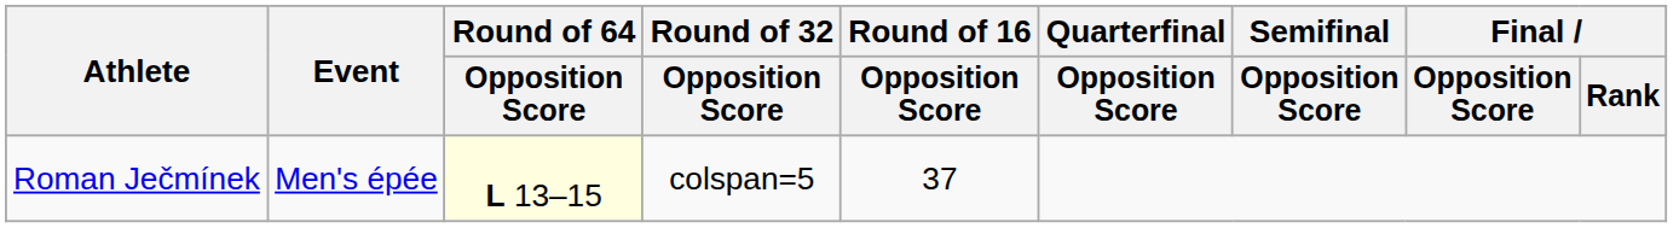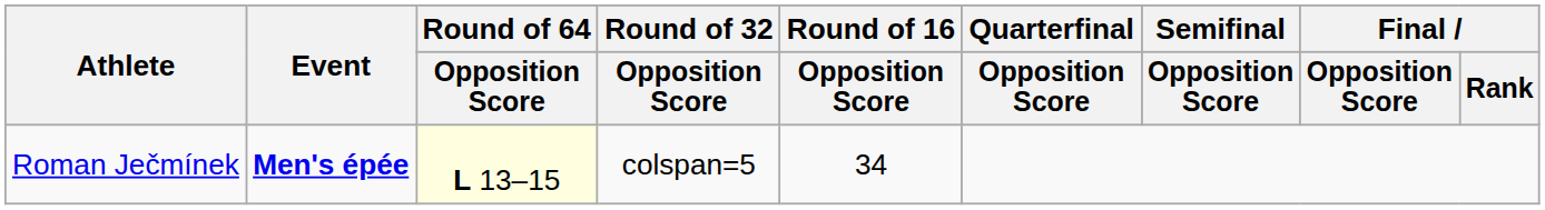Roman Ječmínek | Event: normal -> bold
Roman Ječmínek | Round of 16 / Opposition Score: 37 -> 34
